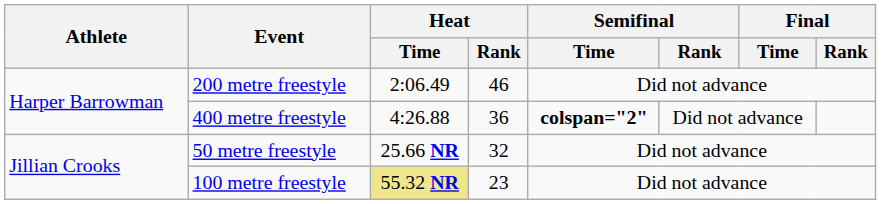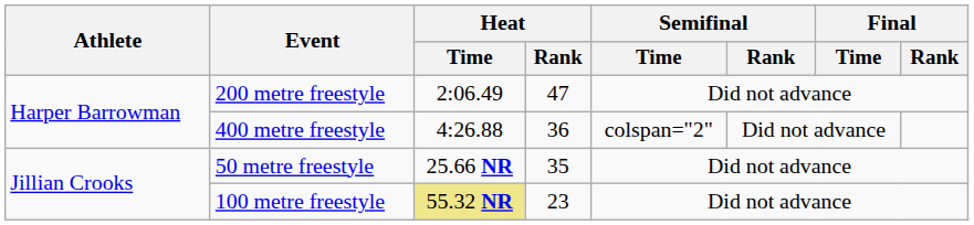200 metre freestyle | Heat / Rank: 46 -> 47
400 metre freestyle | Semifinal / Time: bold -> normal
50 metre freestyle | Heat / Rank: 32 -> 35
